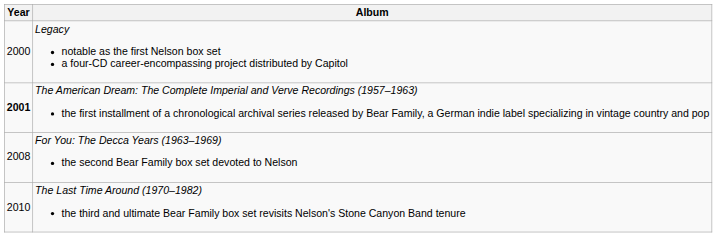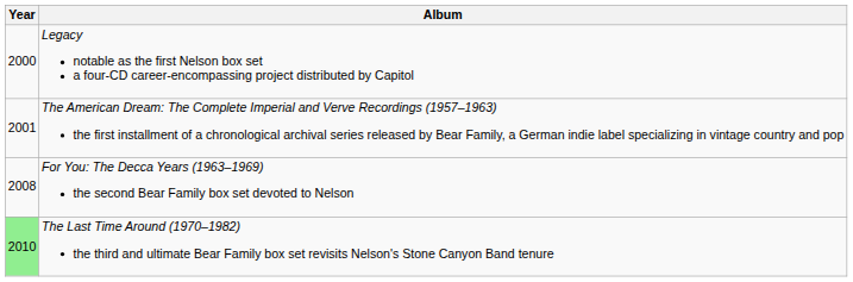row 3 | Year: bold -> normal
row 5 | Year: no background -> lightgreen background
